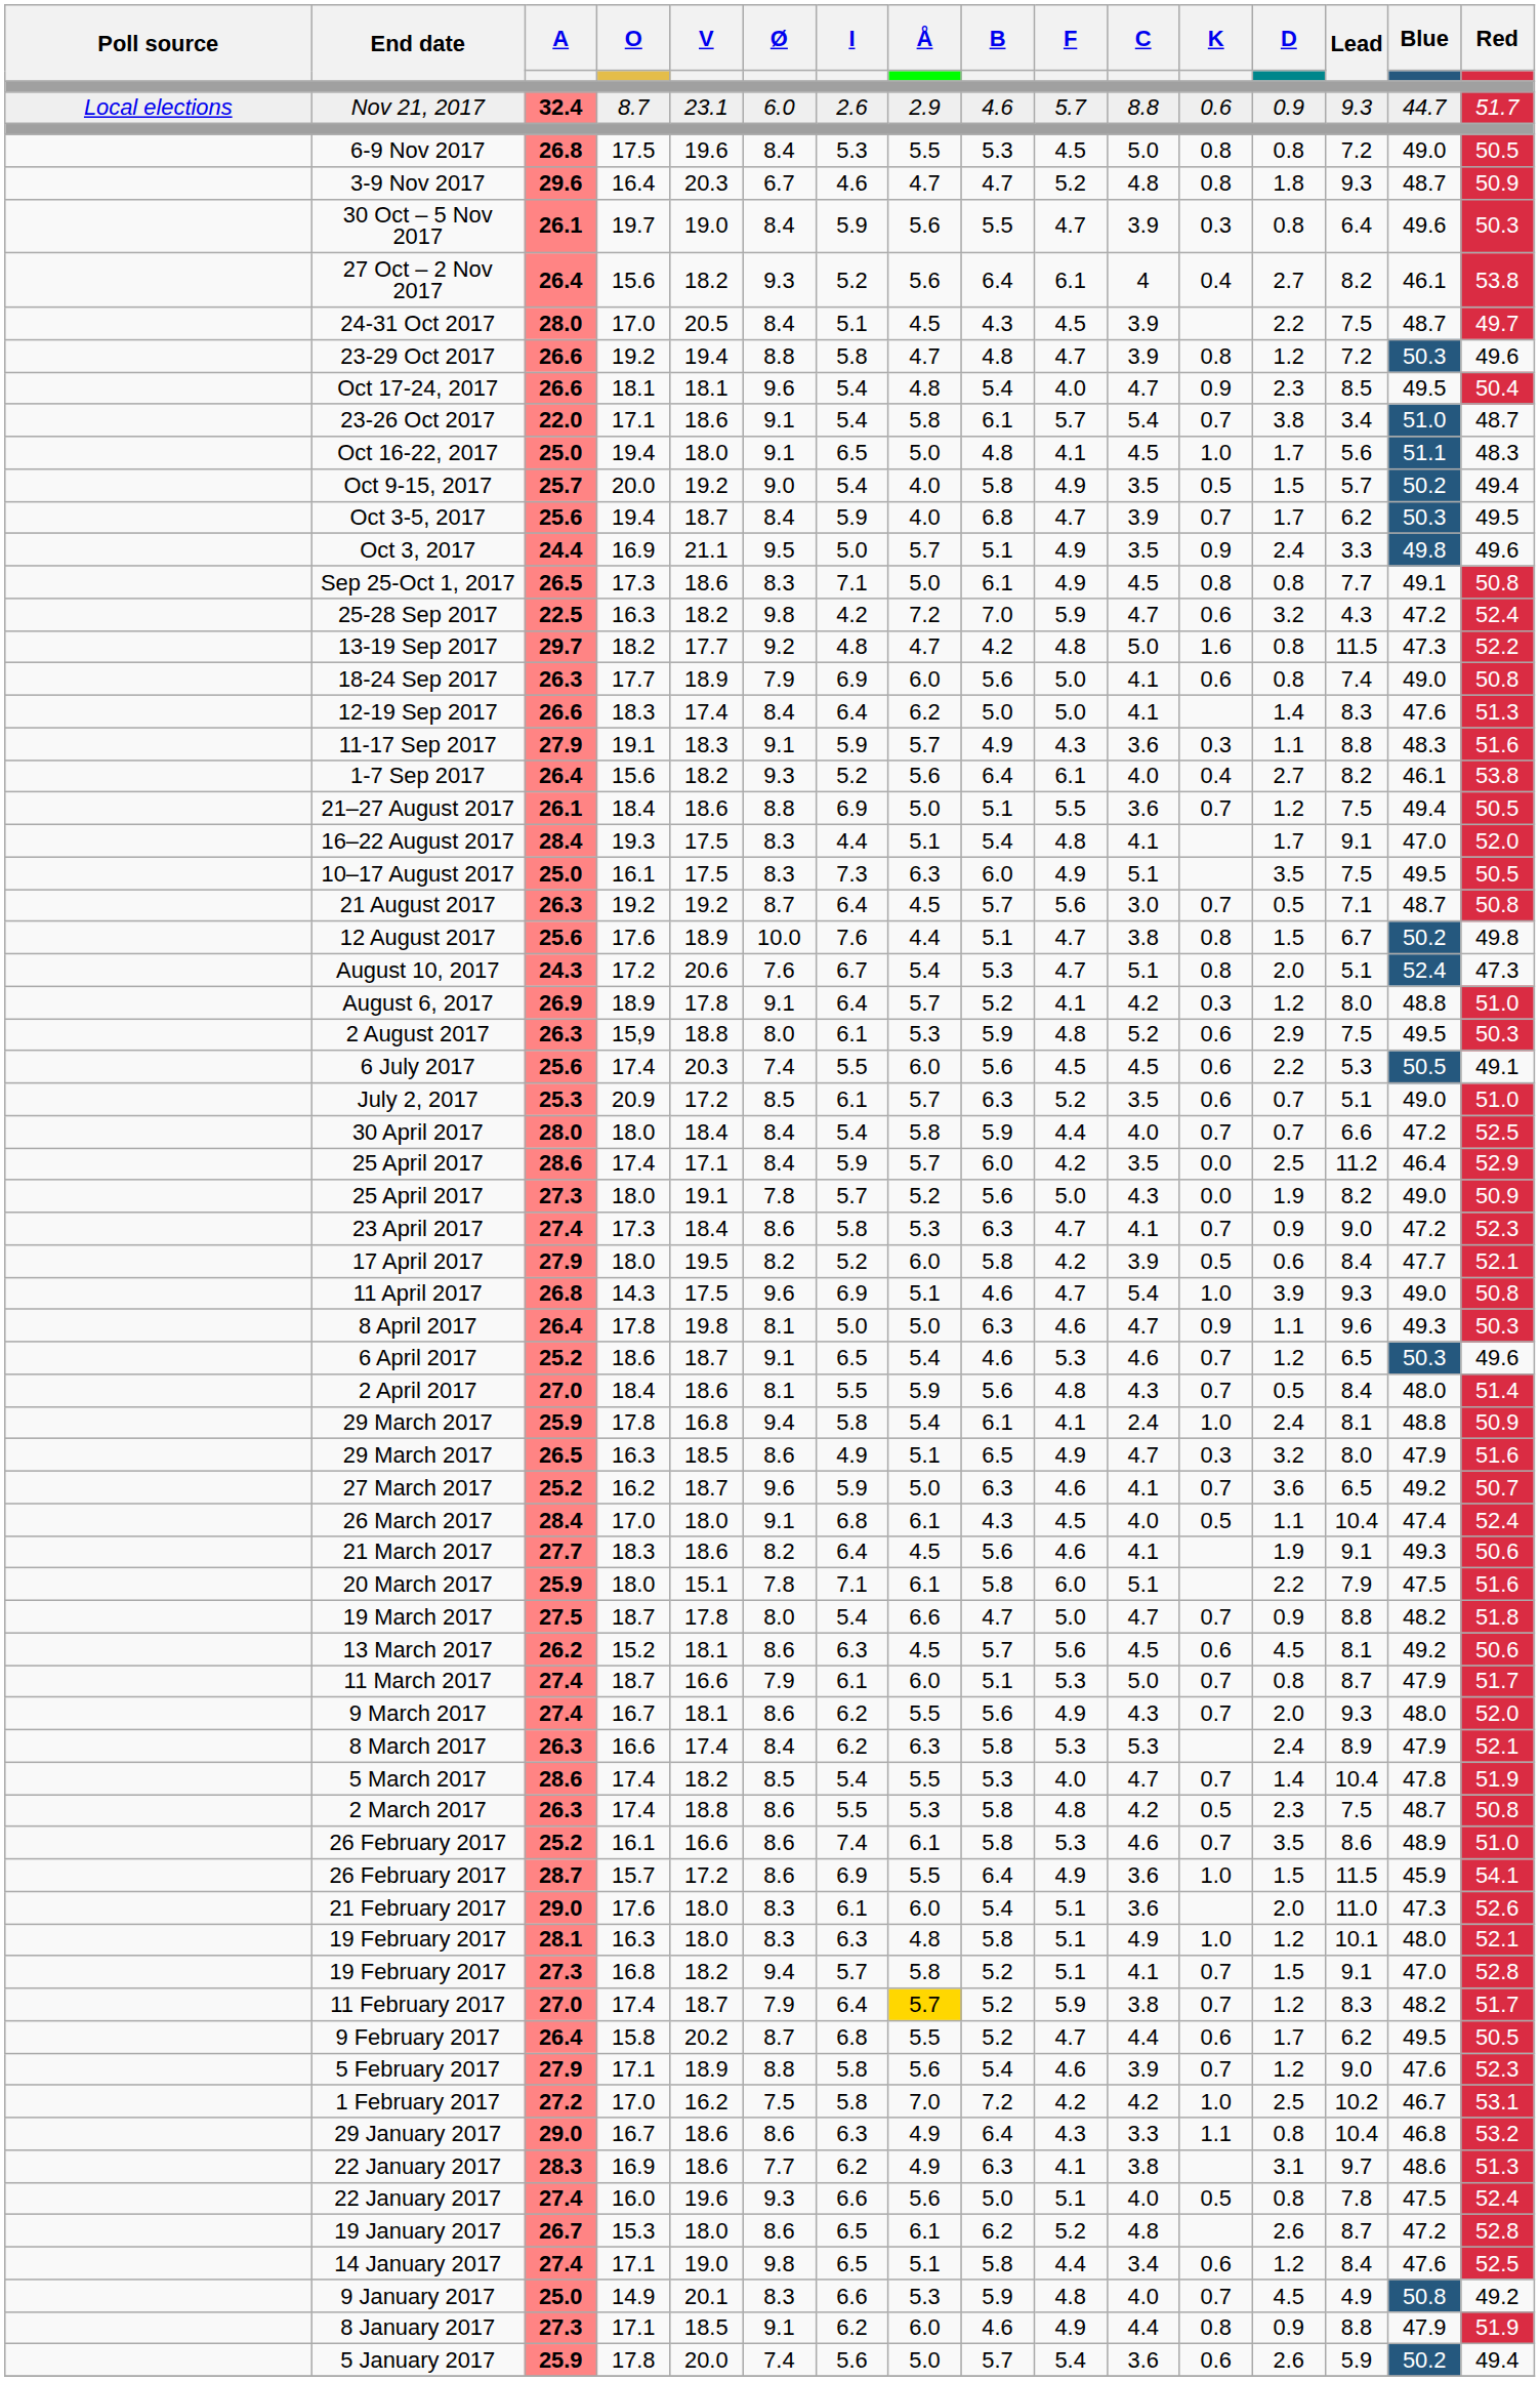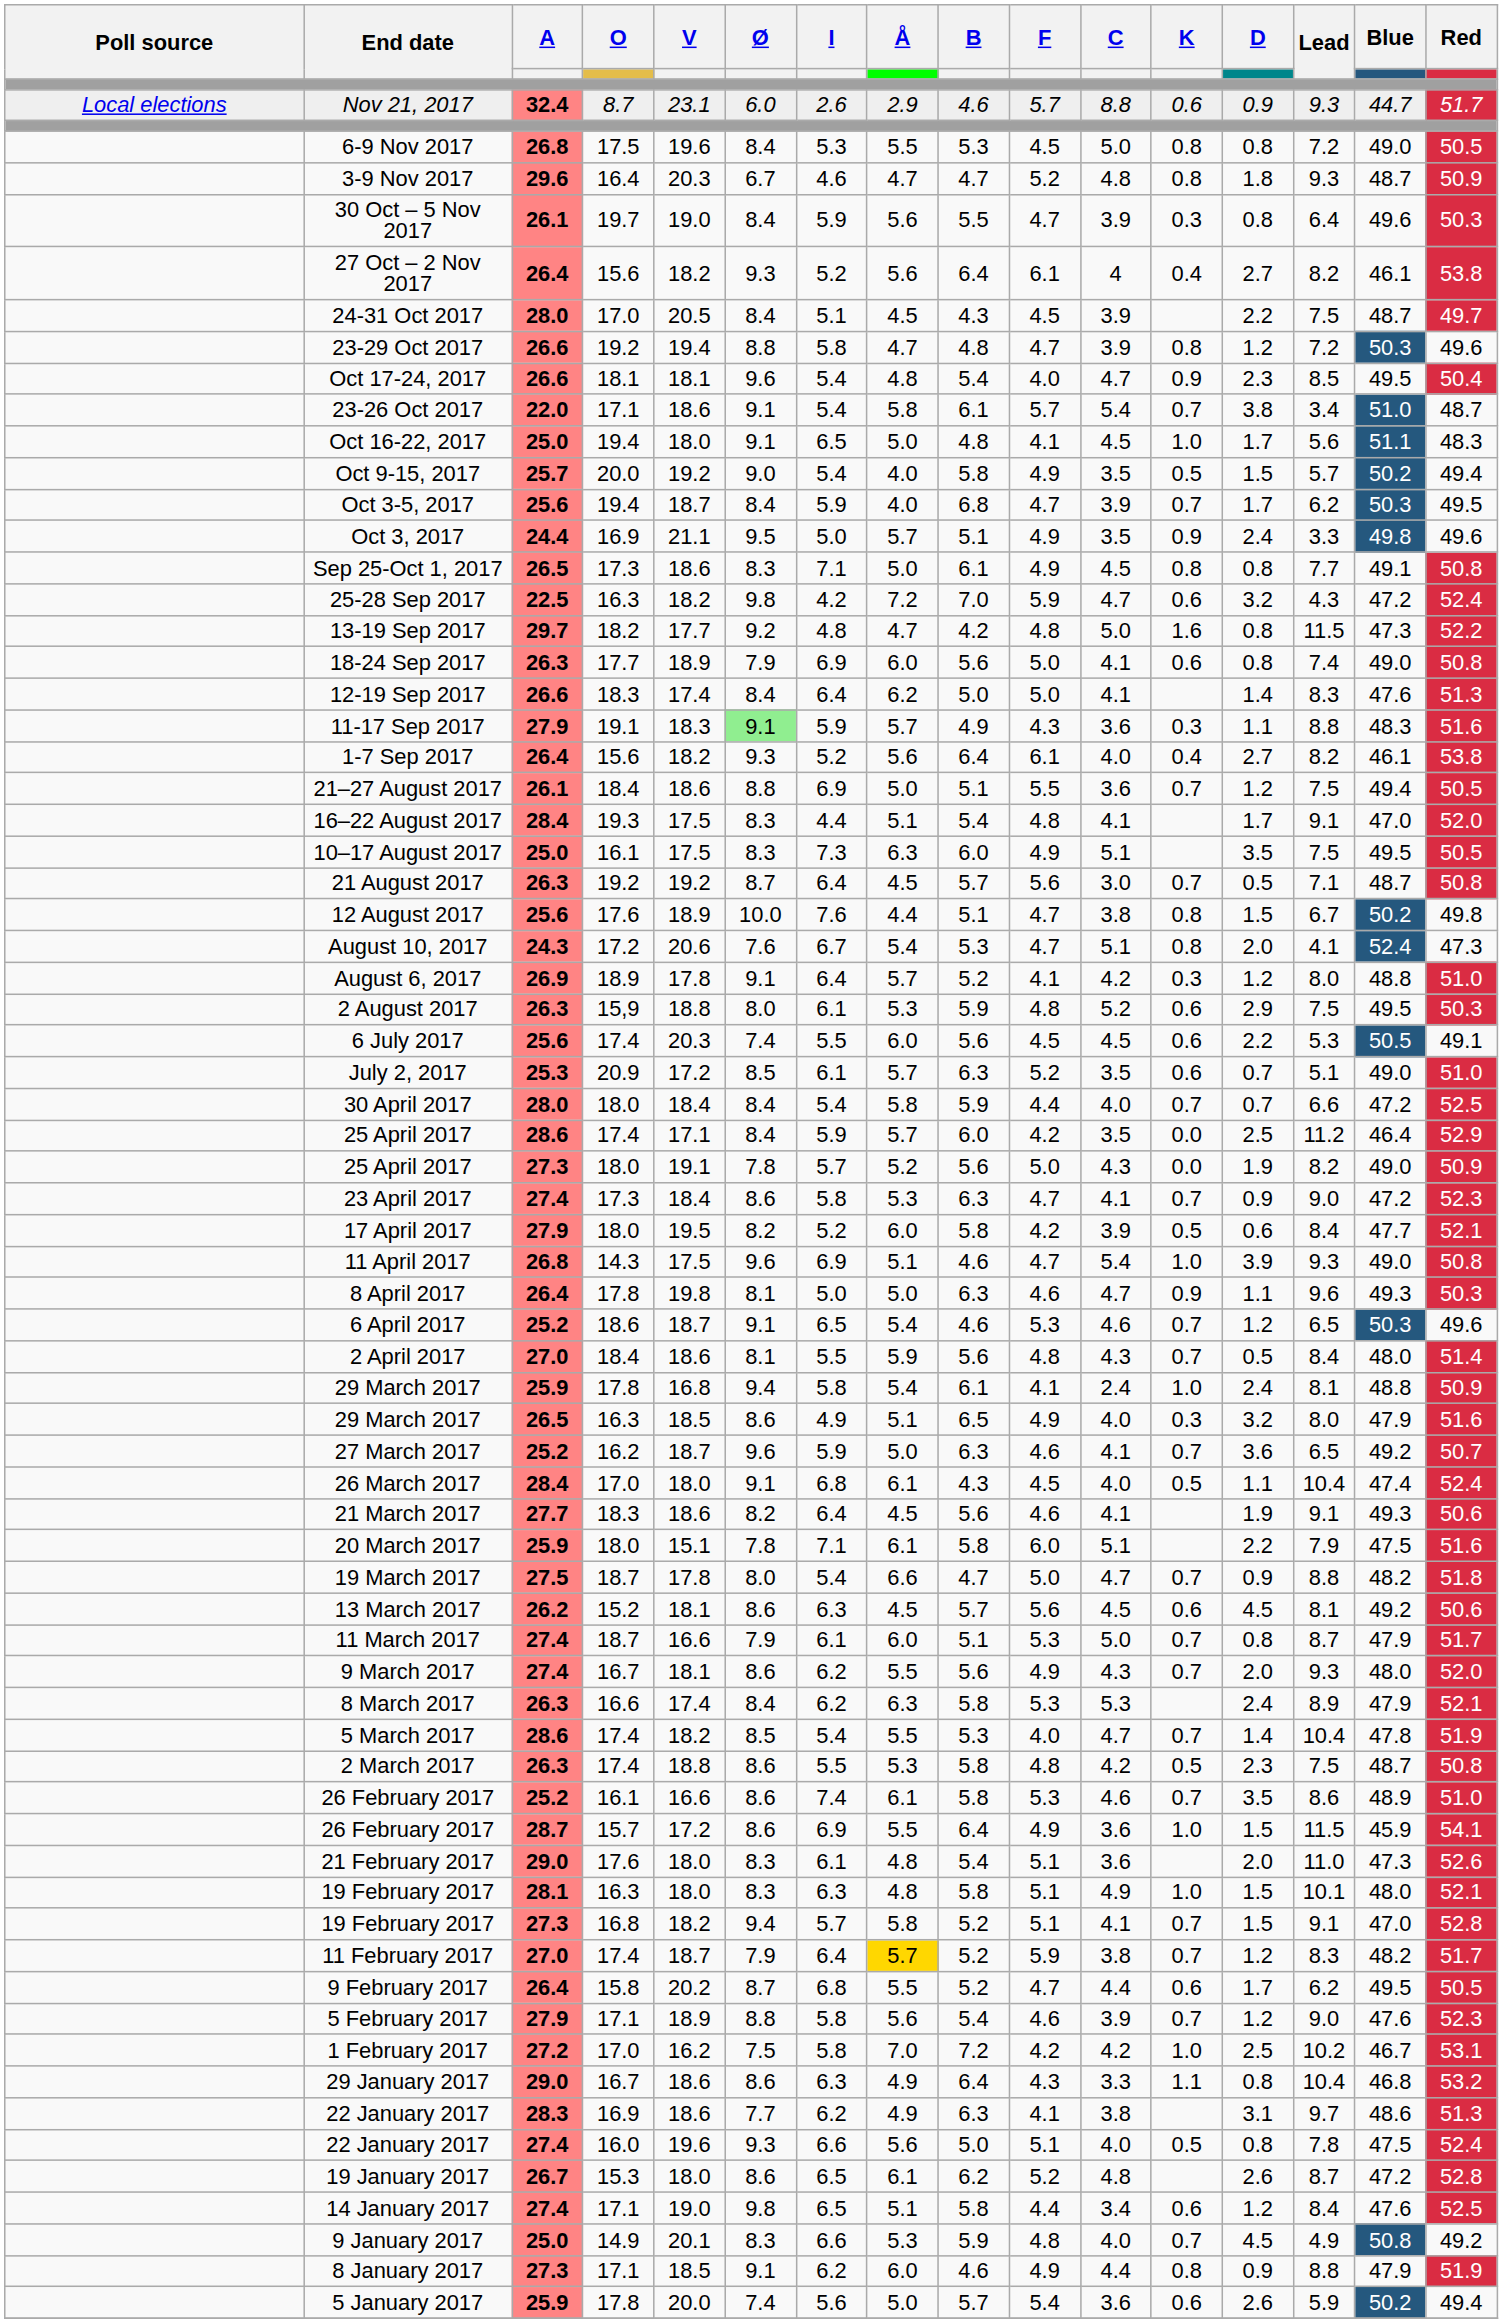11-17 Sep 2017 | Ø: no background -> lightgreen background
August 10, 2017 | Lead: 5.1 -> 4.1
29 March 2017 / 16.3 | C: 4.7 -> 4.0
21 February 2017 | Å: 6.0 -> 4.8
19 February 2017 / 16.3 | D: 1.2 -> 1.5
